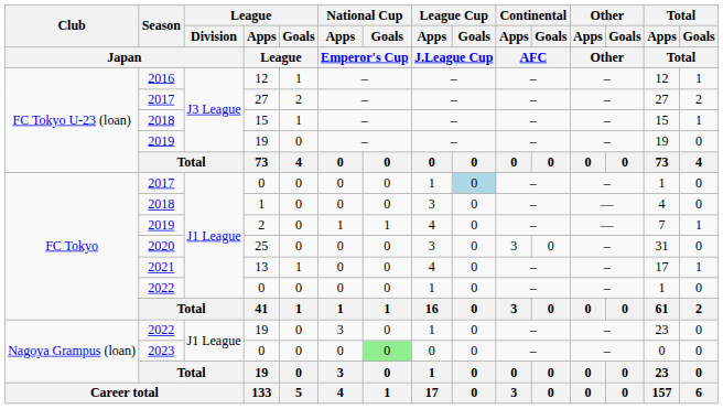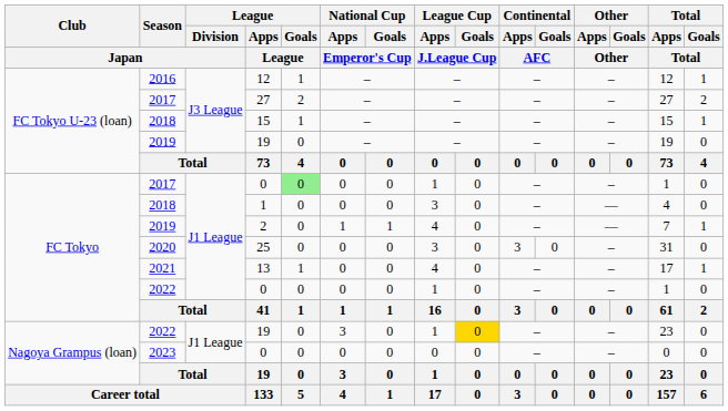2017 / 0 | League / Goals / League: no background -> lightgreen background
2017 / 0 | League Cup / Goals / J.League Cup: lightblue background -> no background
2022 / 19 | League Cup / Goals / J.League Cup: no background -> gold background
2023 / 0 | National Cup / Goals / Emperor's Cup: lightgreen background -> no background
